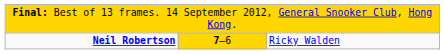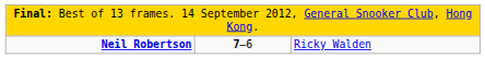Neil Robertson | column 2: gold background -> no background
